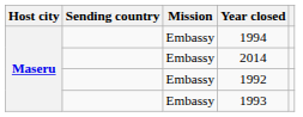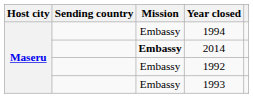2014 | Mission: normal -> bold
